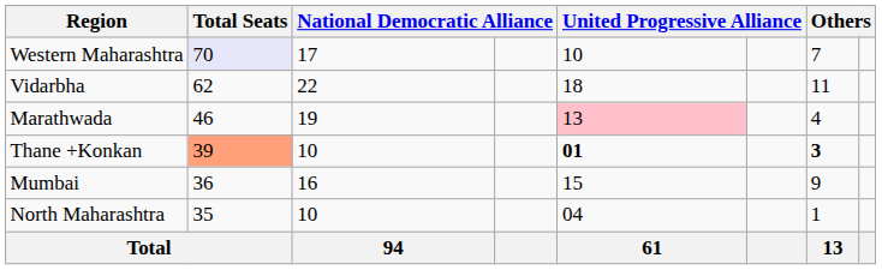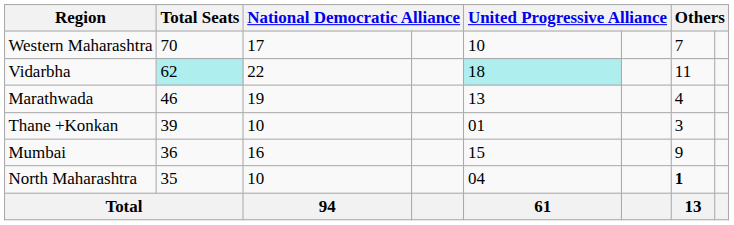Western Maharashtra | Total Seats: lavender background -> no background
Vidarbha | Total Seats: no background -> paleturquoise background
Vidarbha | column 5: no background -> paleturquoise background
Marathwada | column 5: pink background -> no background
Thane +Konkan | Total Seats: lightsalmon background -> no background
Thane +Konkan | column 5: bold -> normal
Thane +Konkan | column 7: bold -> normal
North Maharashtra | column 7: normal -> bold
